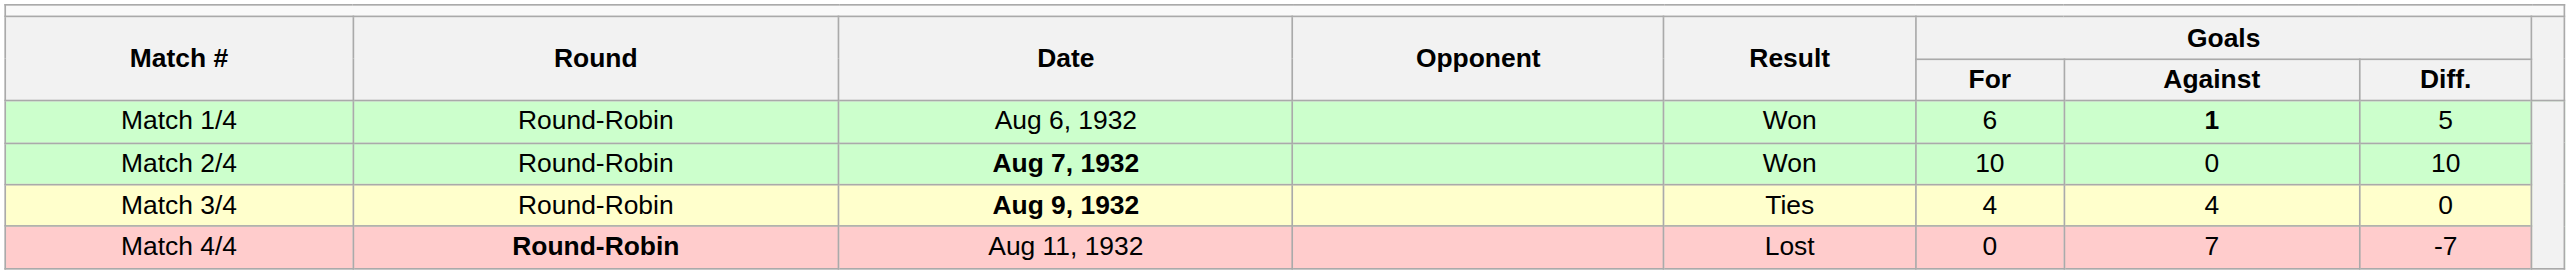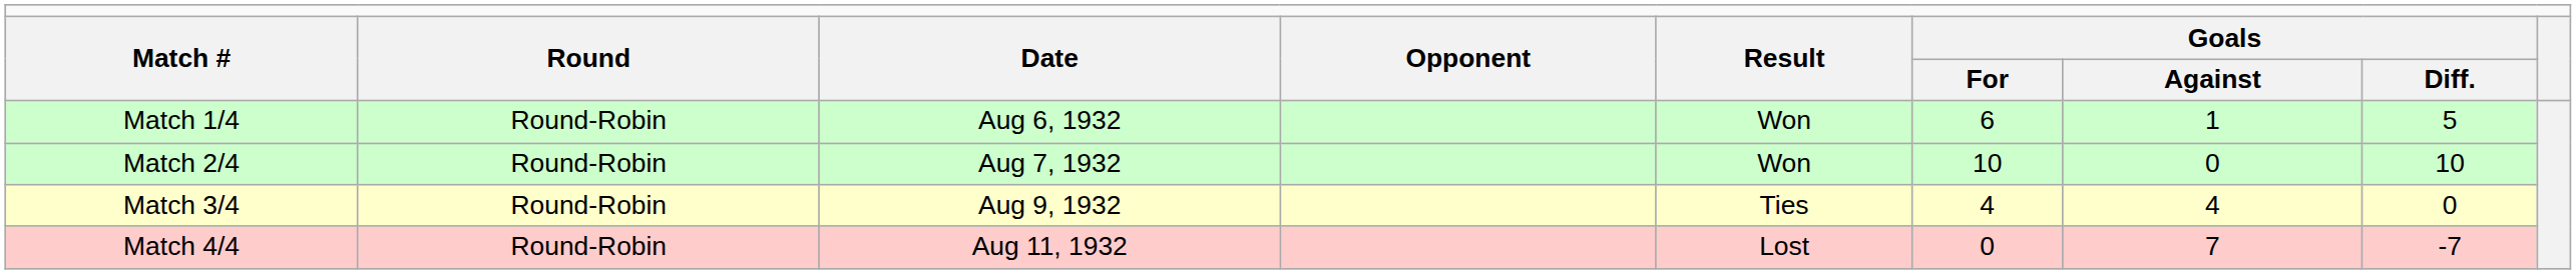Match 1/4 | column 7: bold -> normal
Match 2/4 | column 3: bold -> normal
Match 3/4 | column 3: bold -> normal
Match 4/4 | column 2: bold -> normal
